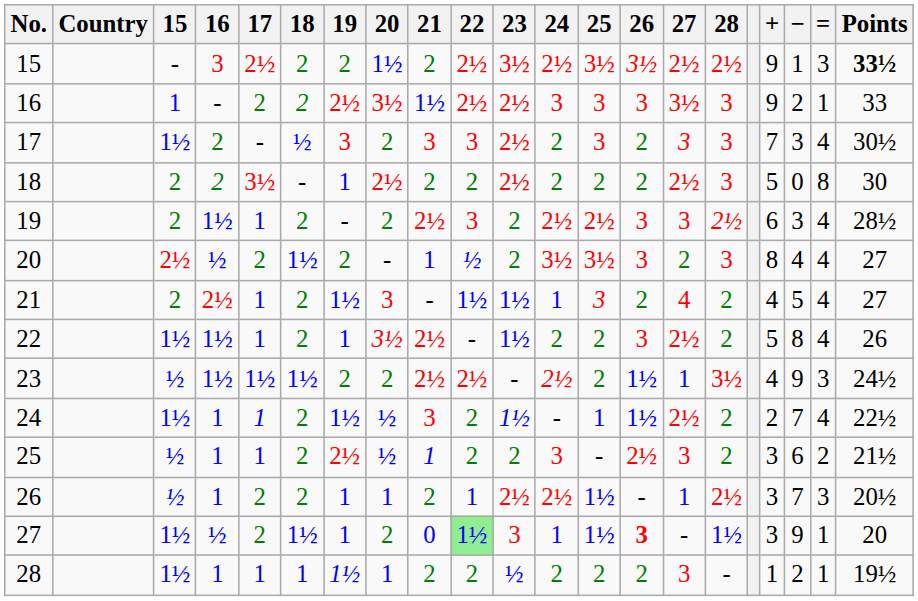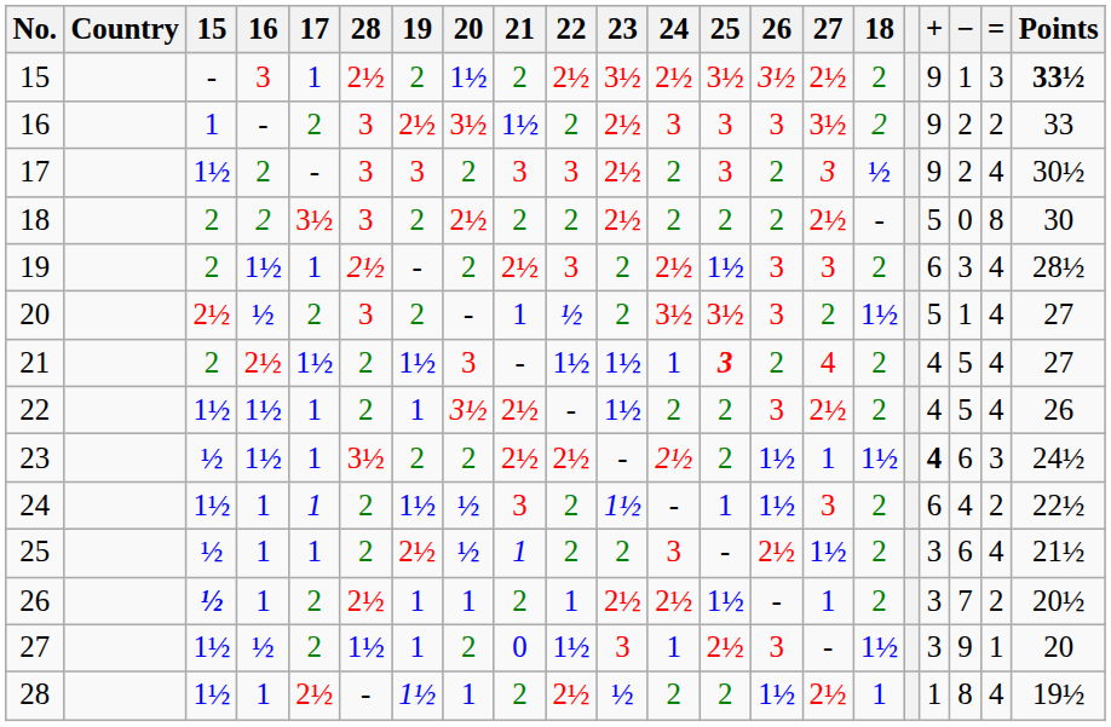columns swapped: 18 <-> 28
row 2 | 17: 2½ -> 1
row 3 | 22: 2½ -> 2
row 3 | =: 1 -> 2
row 4 | +: 7 -> 9
row 4 | −: 3 -> 2
row 5 | 19: 1 -> 2
row 6 | 25: 2½ -> 1½
row 7 | +: 8 -> 5
row 7 | −: 4 -> 1
row 8 | 17: 1 -> 1½
row 8 | 25: normal -> bold
row 9 | +: 5 -> 4
row 9 | −: 8 -> 5
row 10 | 17: 1½ -> 1
row 10 | +: normal -> bold
row 10 | −: 9 -> 6
row 11 | 27: 2½ -> 3
row 11 | +: 2 -> 6
row 11 | −: 7 -> 4
row 11 | =: 4 -> 2
row 12 | 27: 3 -> 1½
row 12 | =: 2 -> 4
row 13 | 15: normal -> bold
row 13 | =: 3 -> 2
row 14 | 22: lightgreen background -> no background
row 14 | 25: 1½ -> 2½
row 14 | 26: bold -> normal
row 15 | 17: 1 -> 2½
row 15 | 22: 2 -> 2½
row 15 | 26: 2 -> 1½
row 15 | 27: 3 -> 2½
row 15 | −: 2 -> 8
row 15 | =: 1 -> 4
